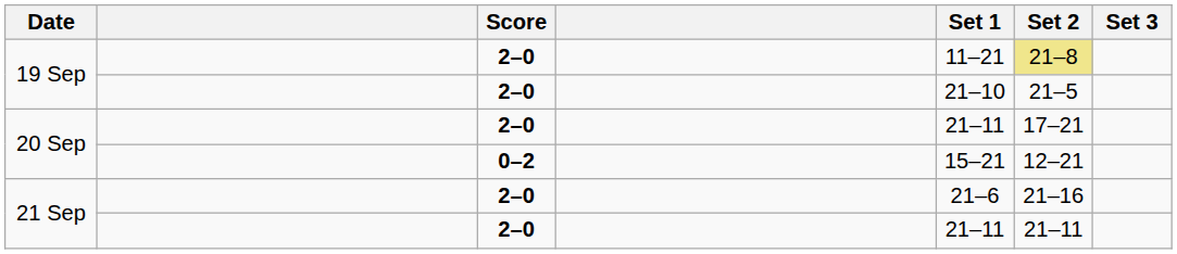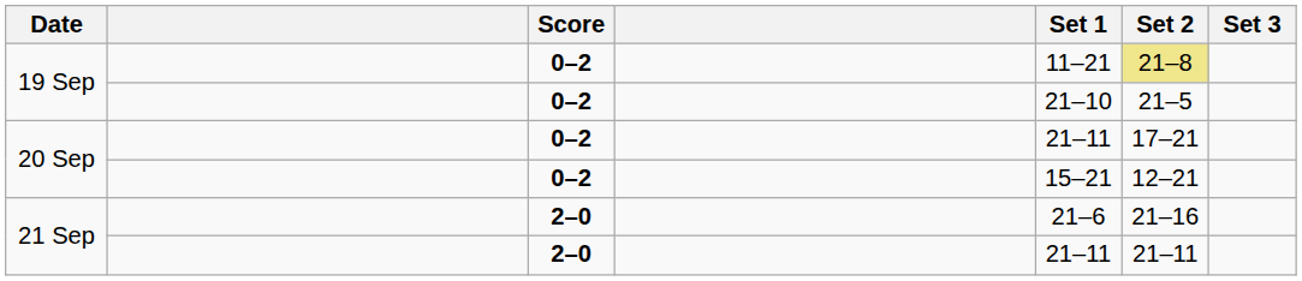row 2 | Score: 2–0 -> 0–2
row 3 | Score: 2–0 -> 0–2
row 4 | Score: 2–0 -> 0–2
